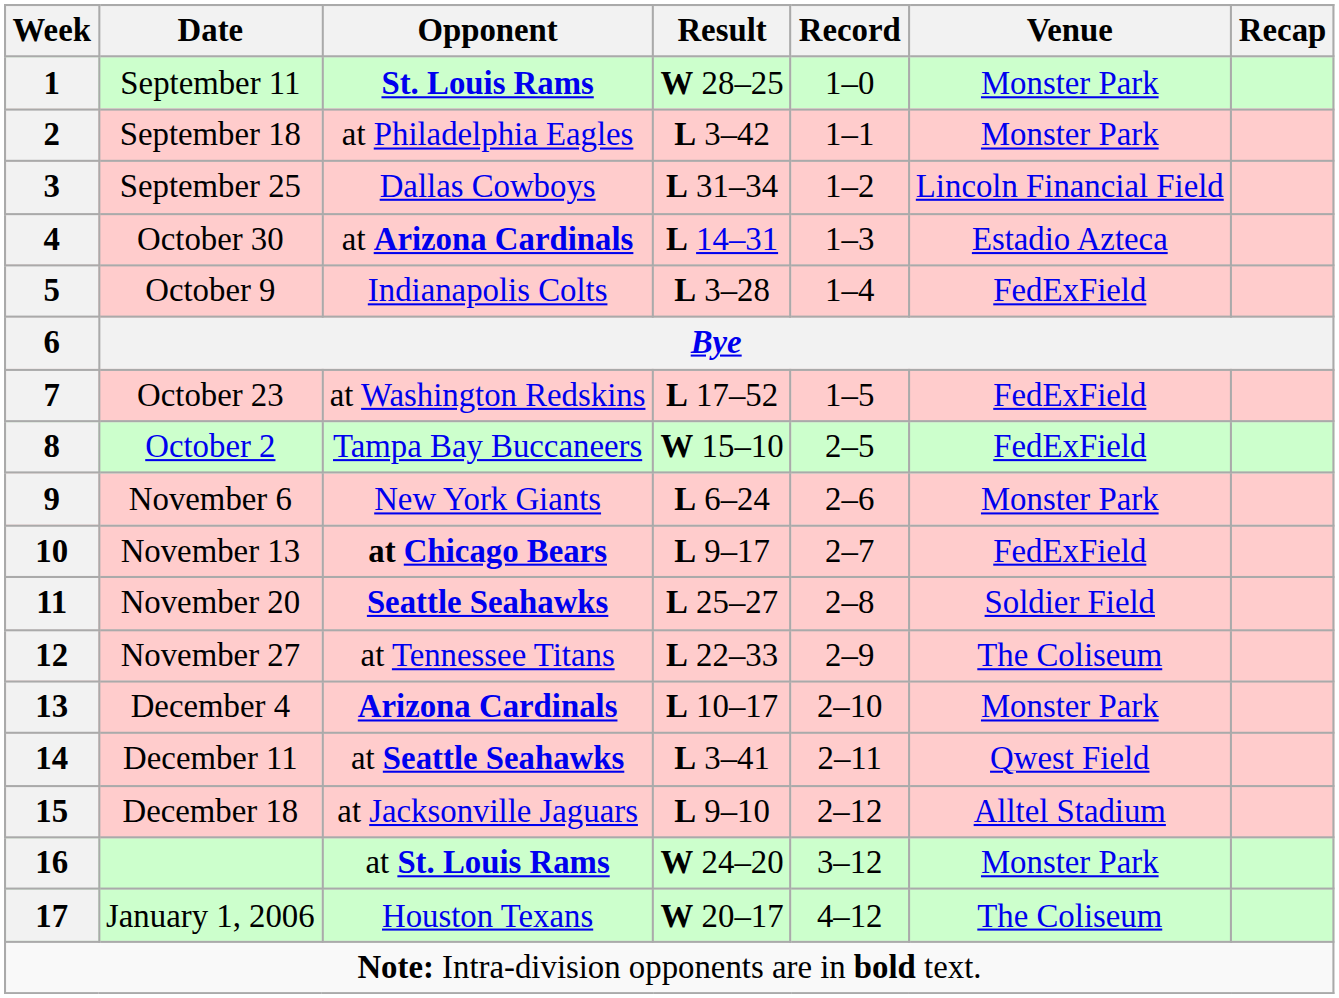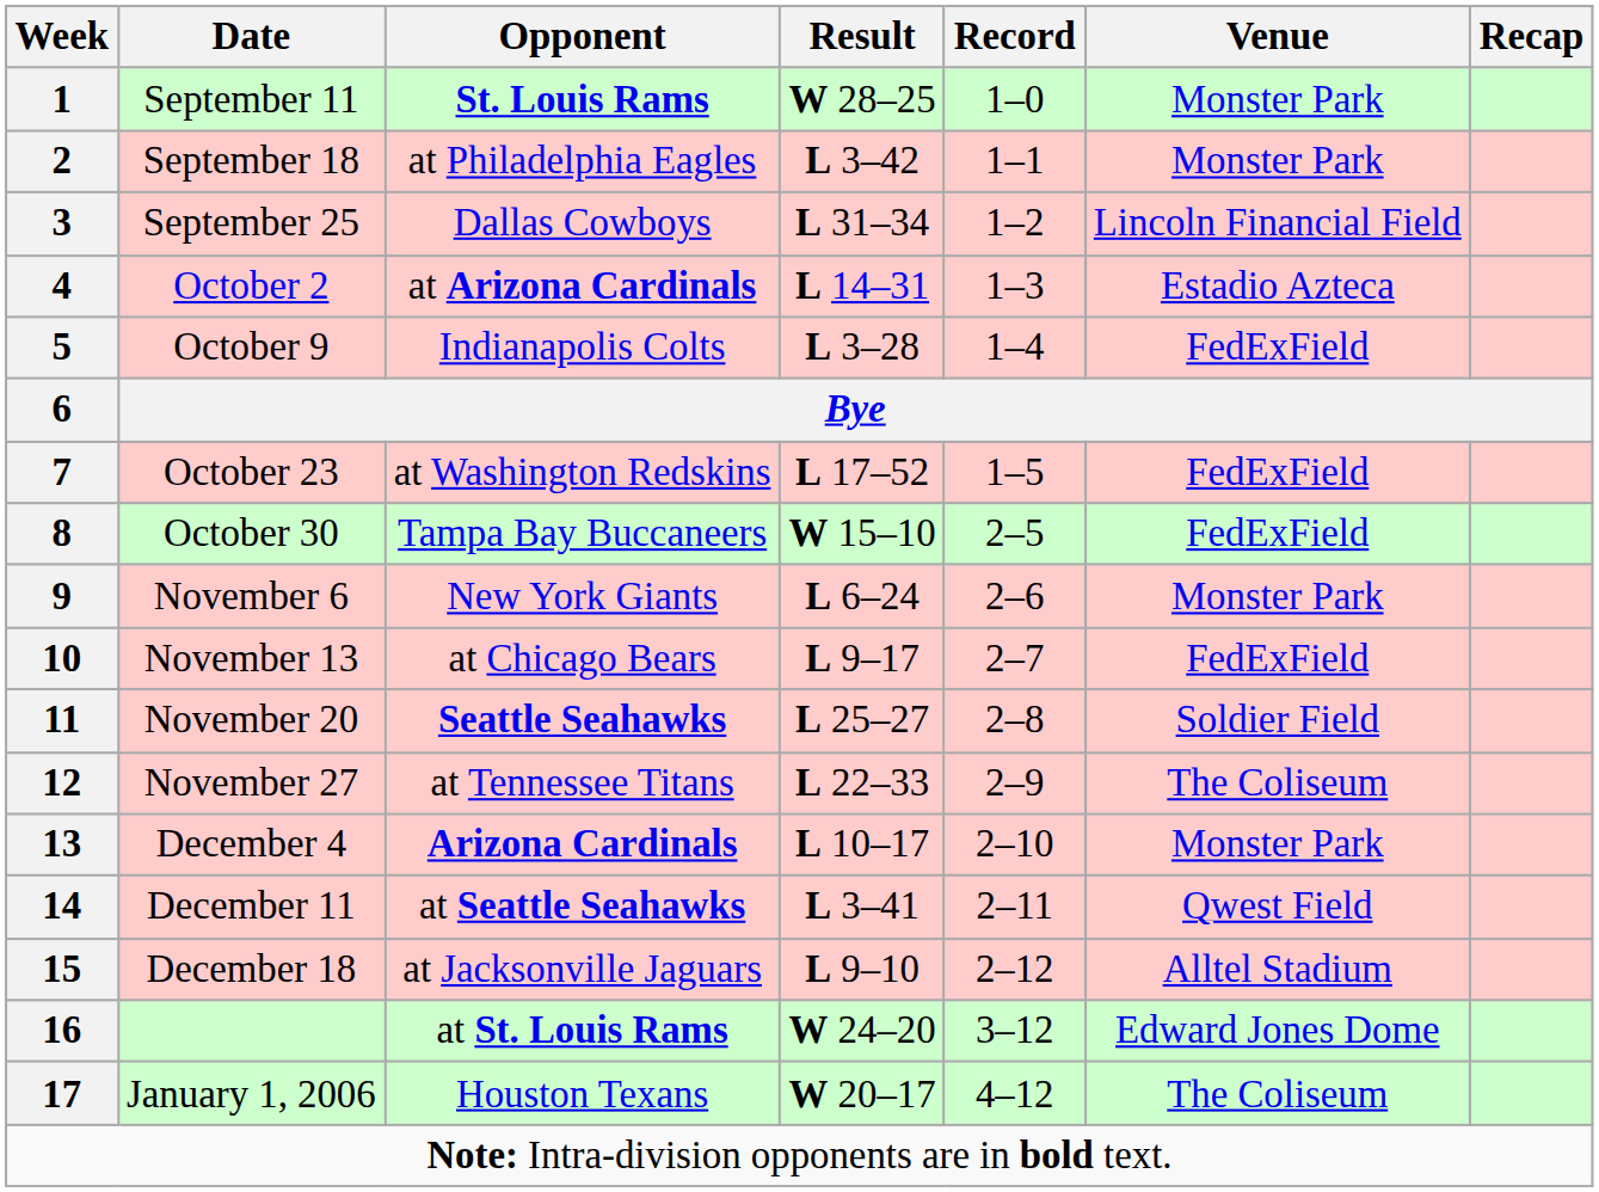4 | Date: October 30 -> October 2
8 | Date: October 2 -> October 30
10 | Opponent: bold -> normal
16 | Venue: Monster Park -> Edward Jones Dome
